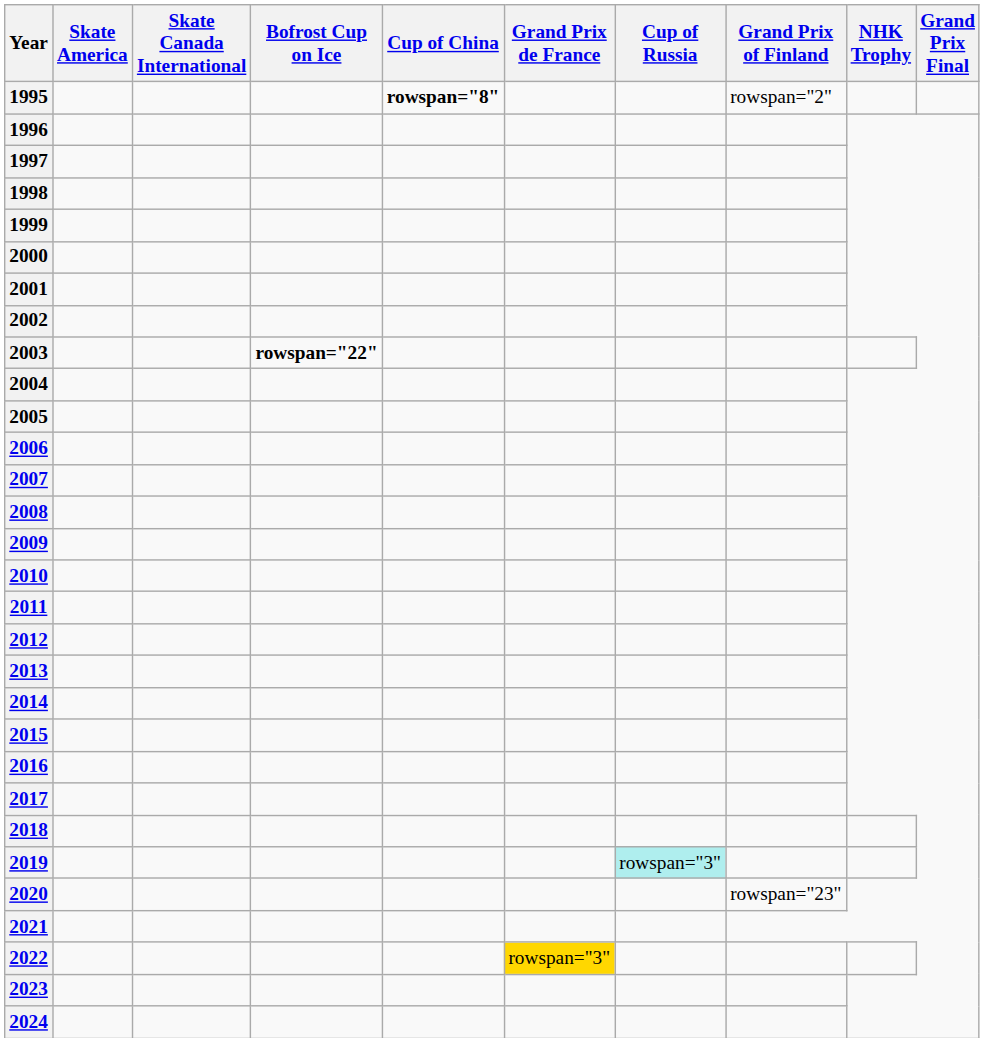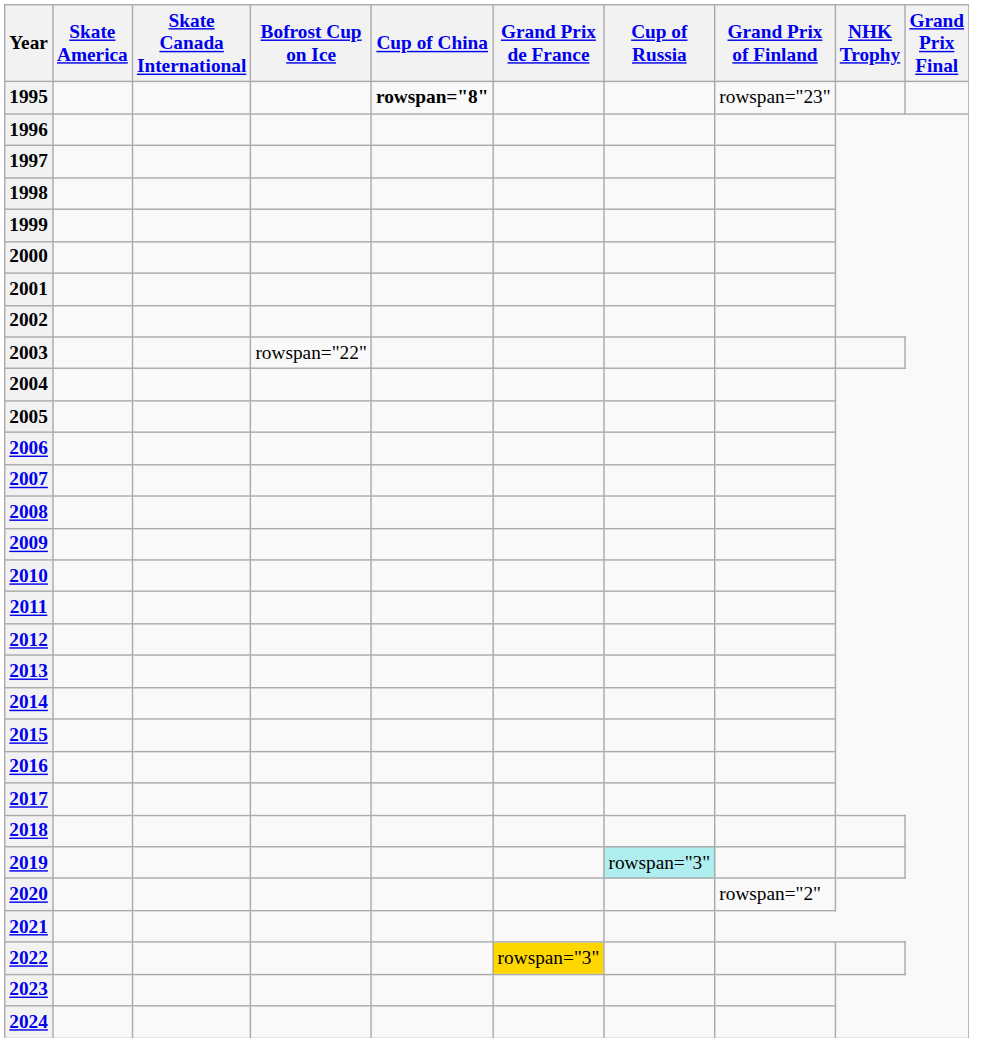1995 | Grand Prix of Finland: rowspan="2" -> rowspan="23"
2003 | Bofrost Cup on Ice: bold -> normal
2020 | Grand Prix of Finland: rowspan="23" -> rowspan="2"
